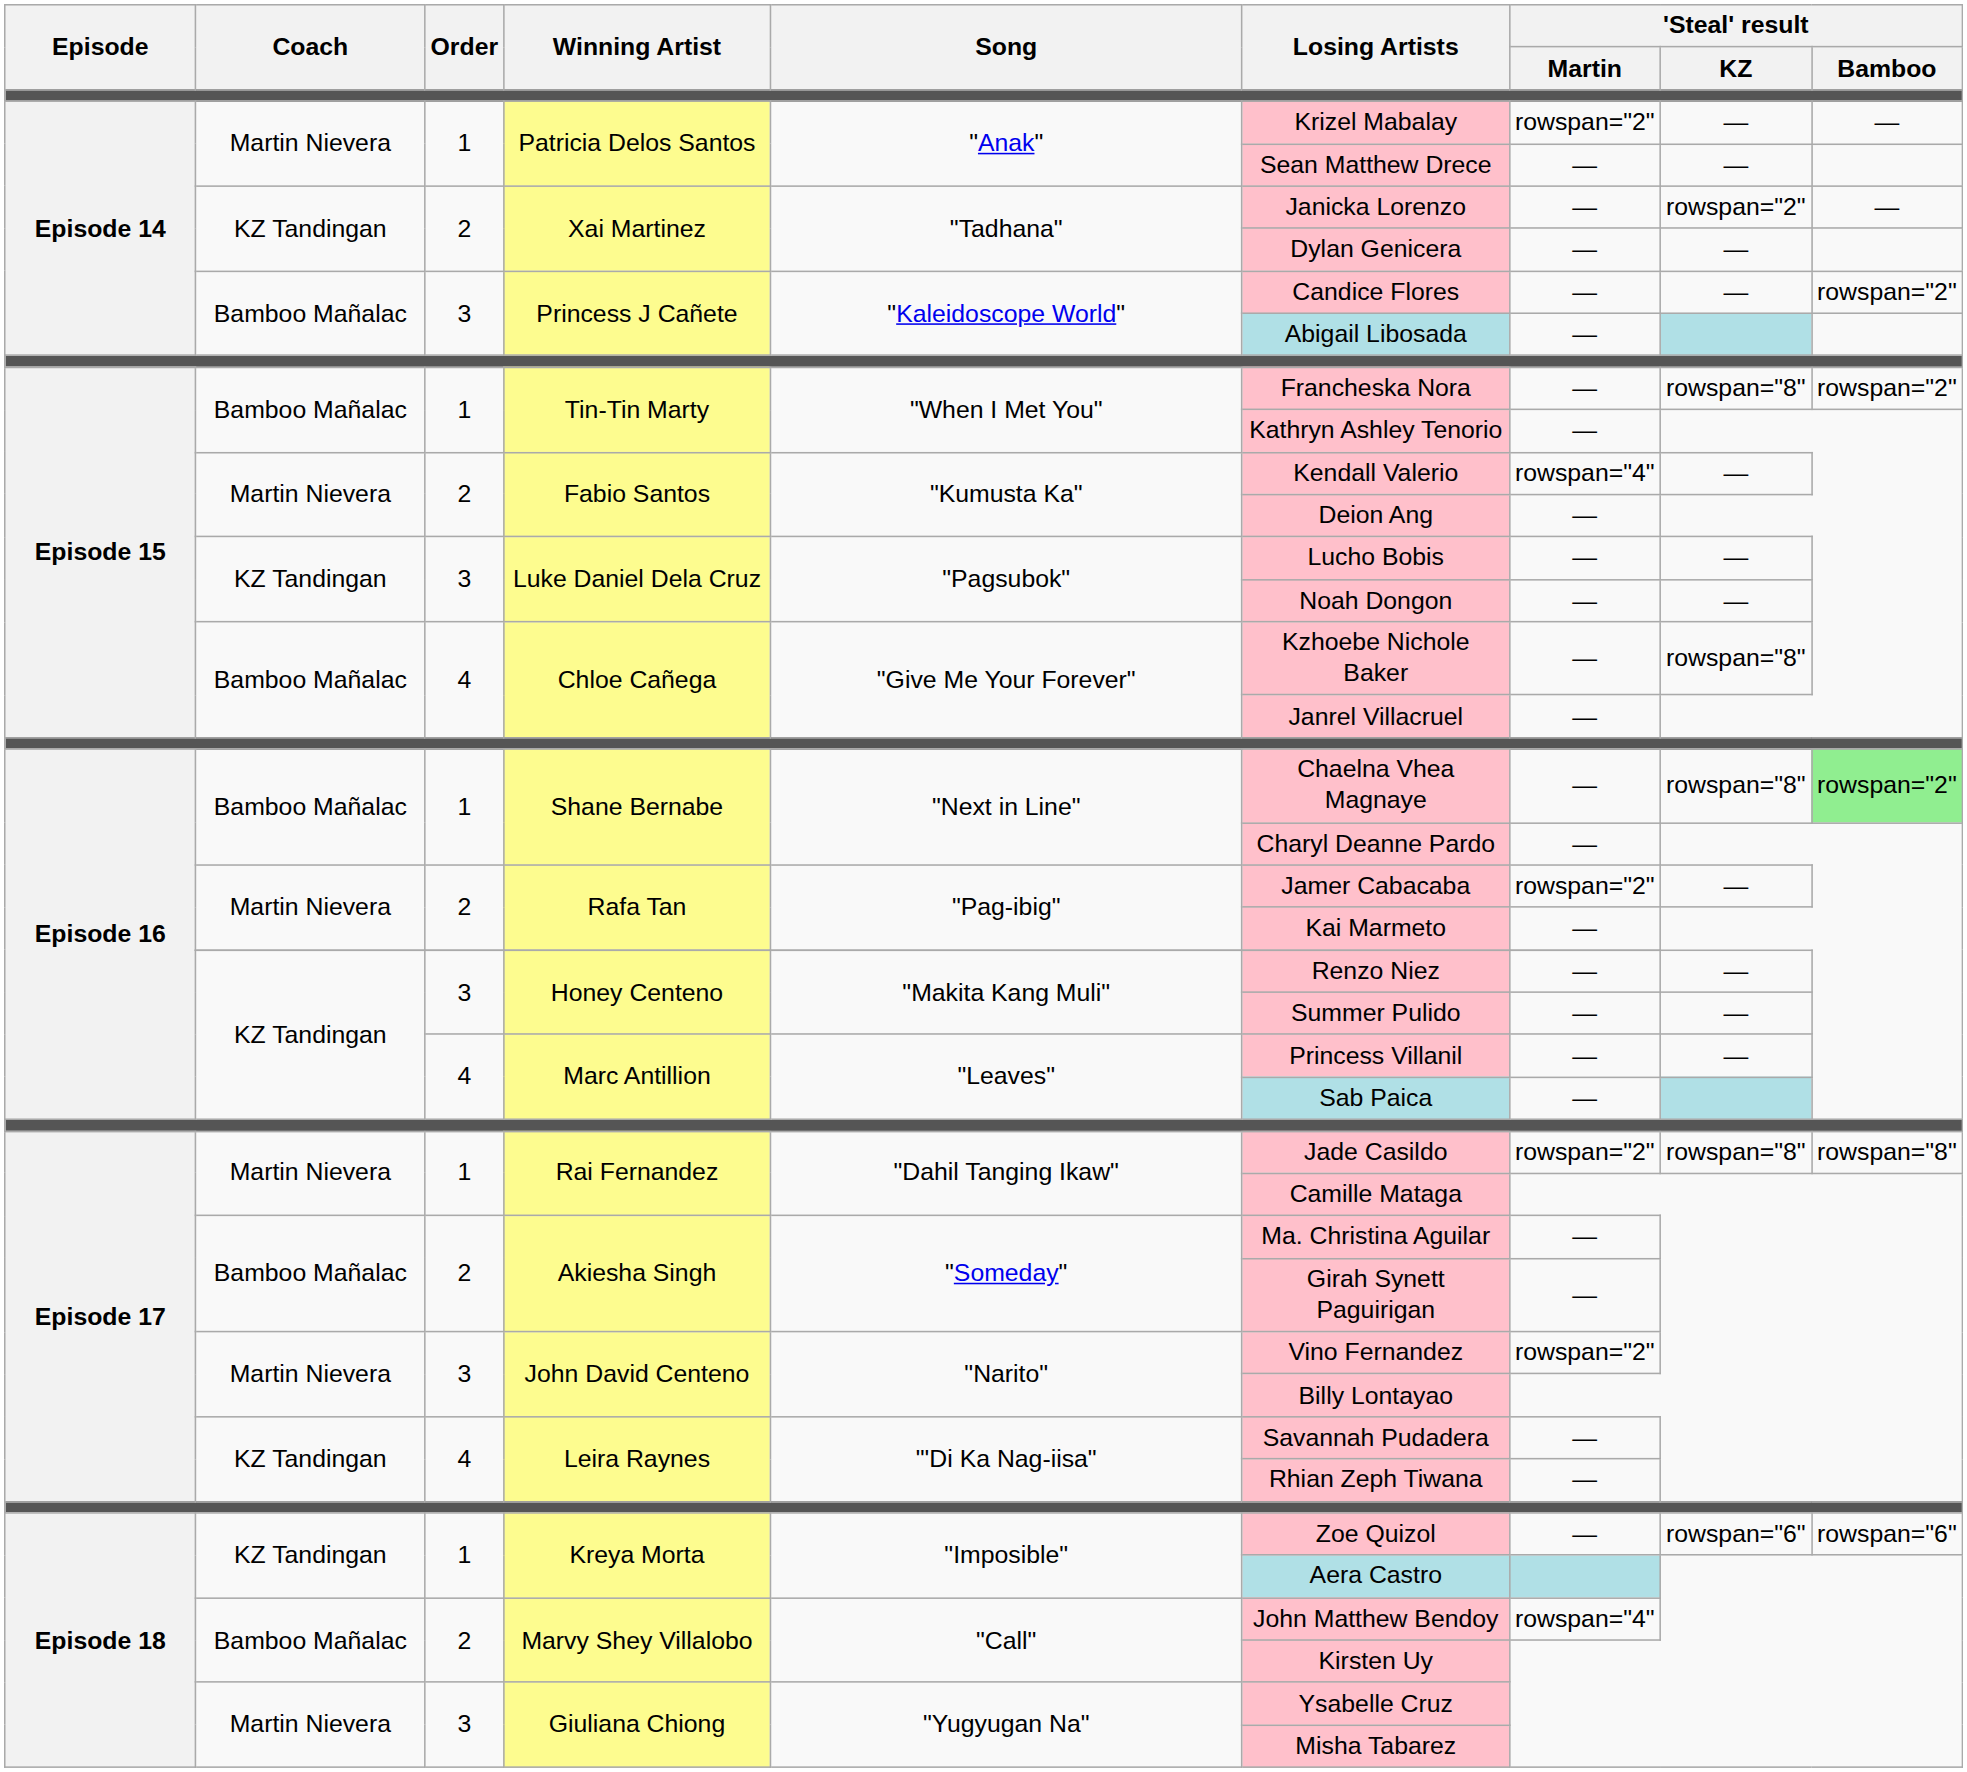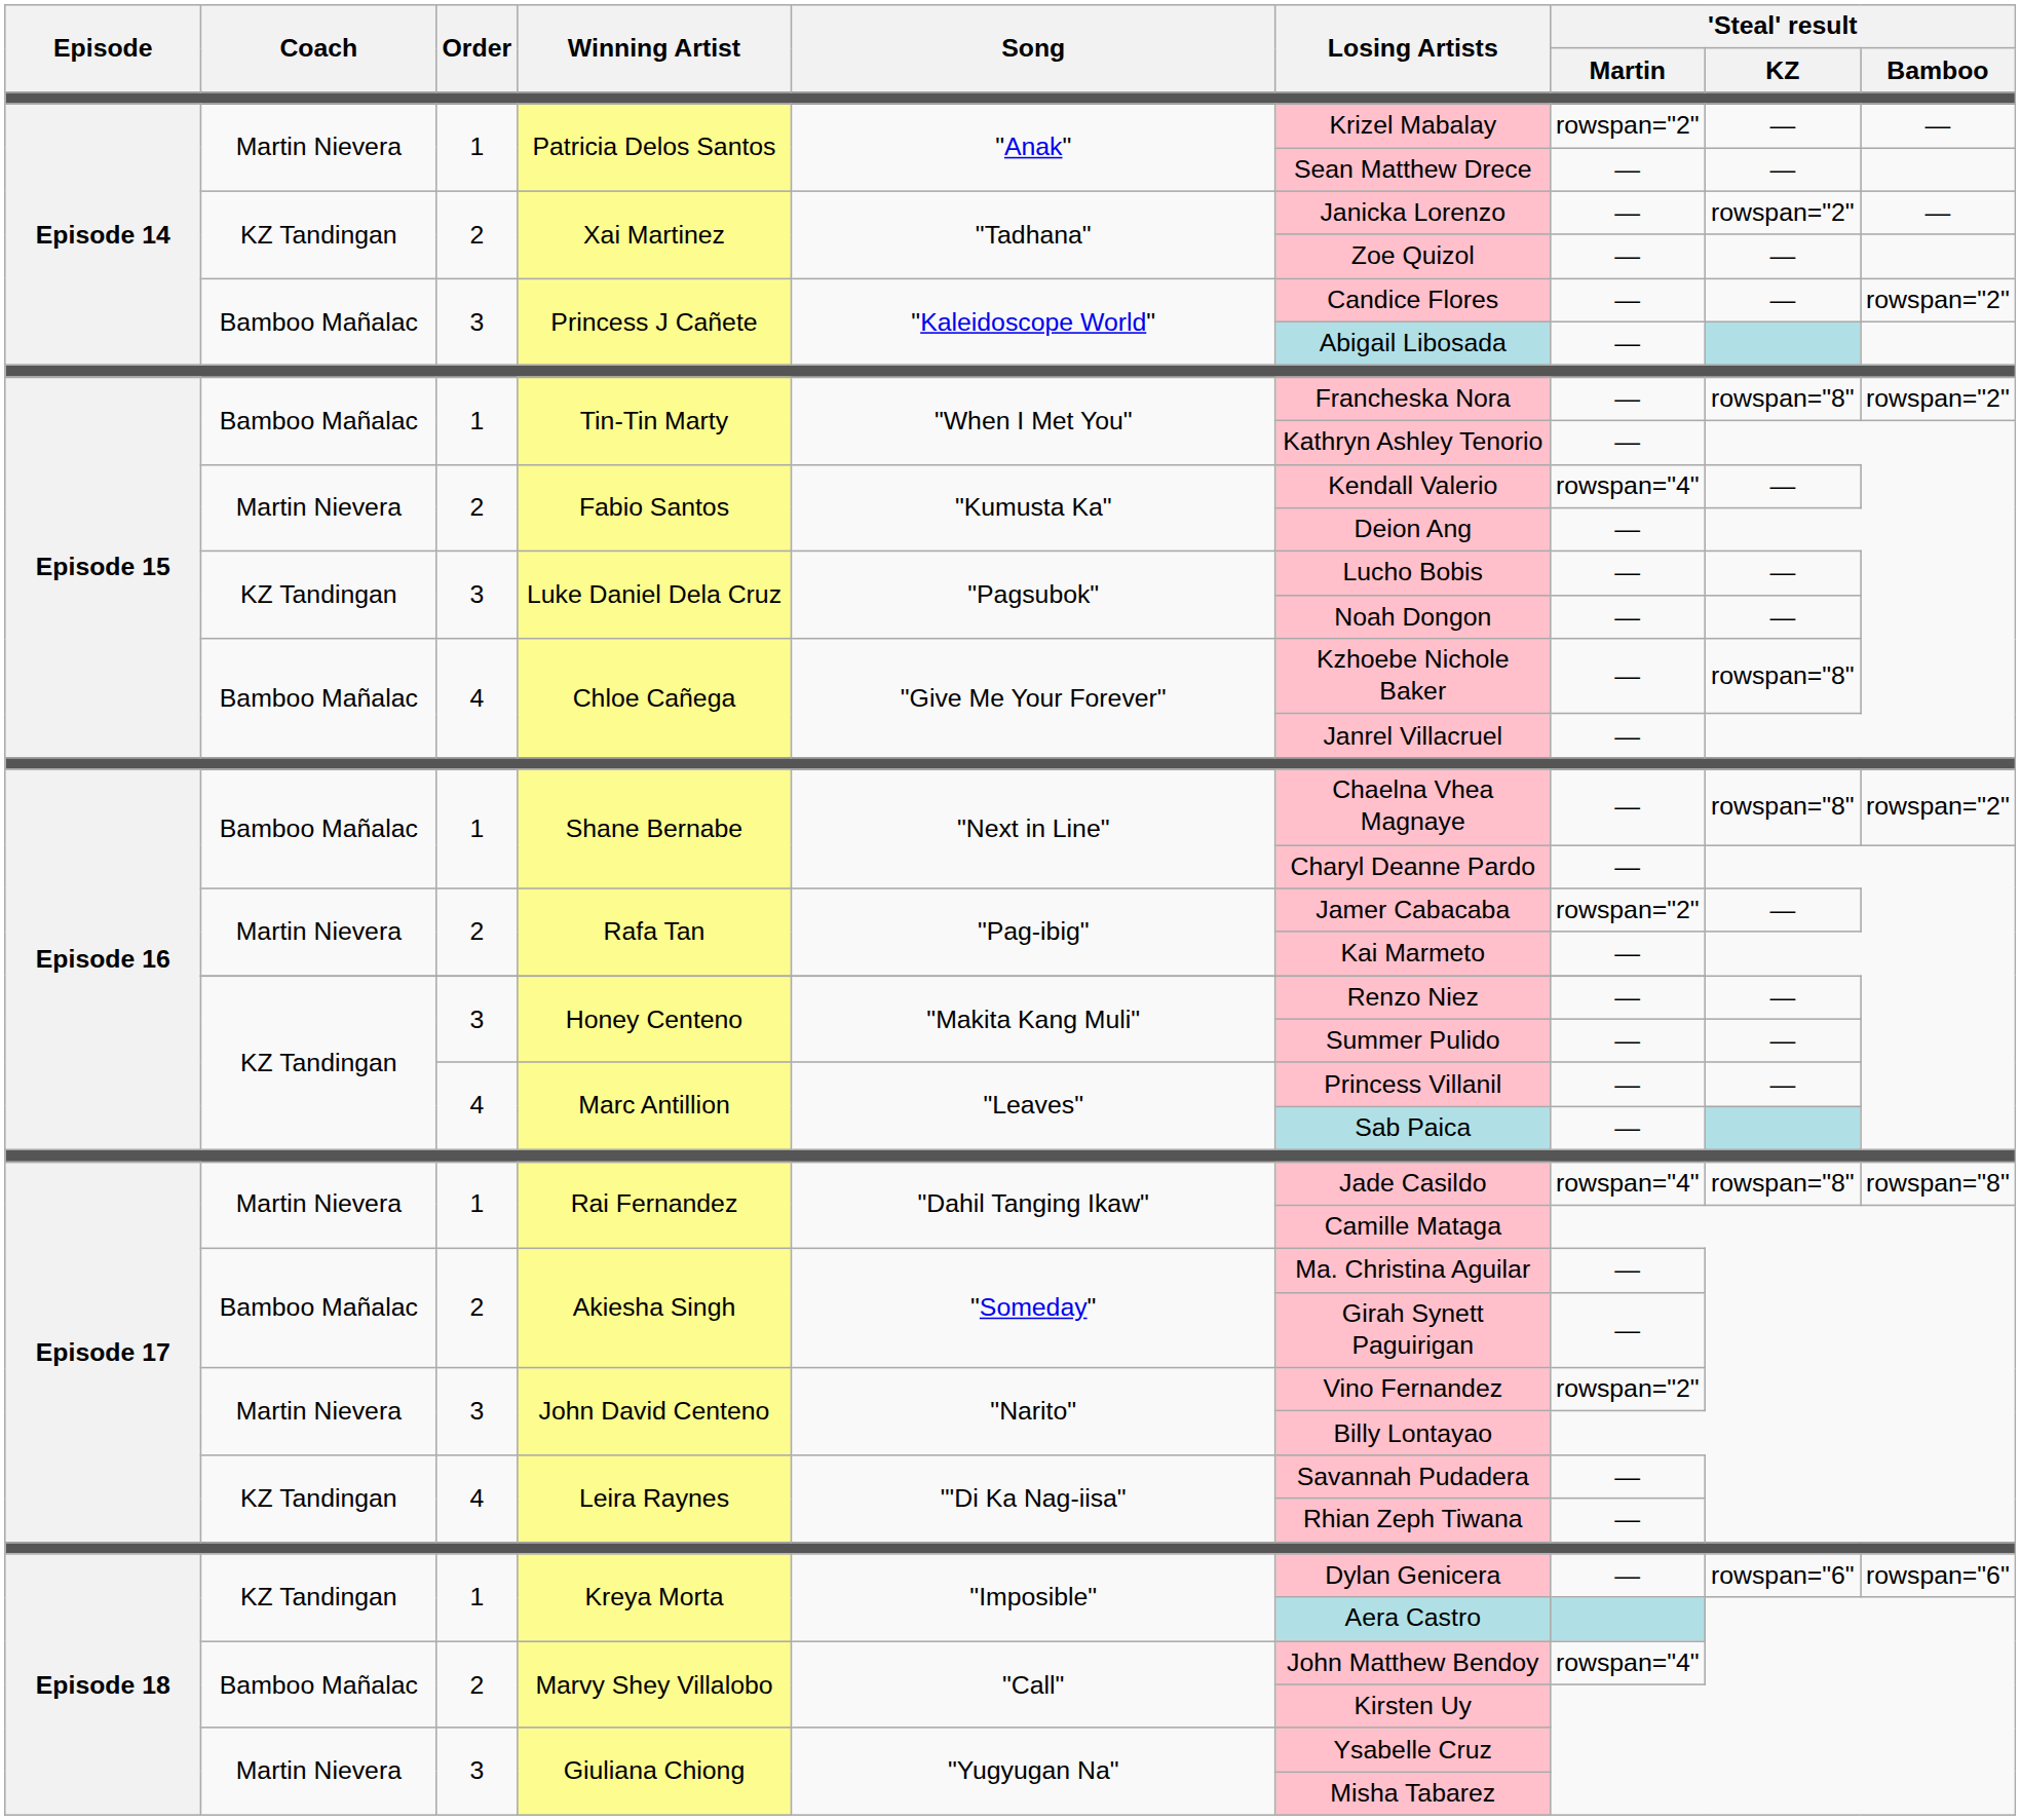row 7 | Losing Artists: Dylan Genicera -> Zoe Quizol
row 20 | 'Steal' result / Bamboo: lightgreen background -> no background
row 29 | 'Steal' result / Martin: rowspan="2" -> rowspan="4"
row 38 | Losing Artists: Zoe Quizol -> Dylan Genicera
